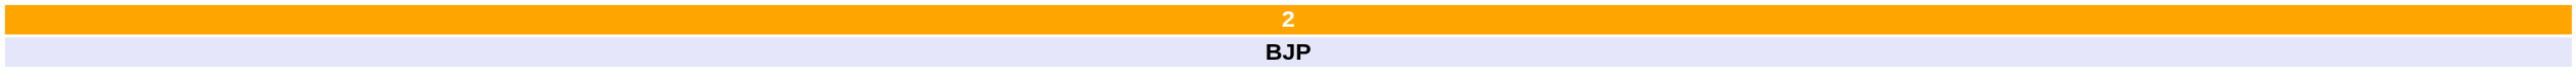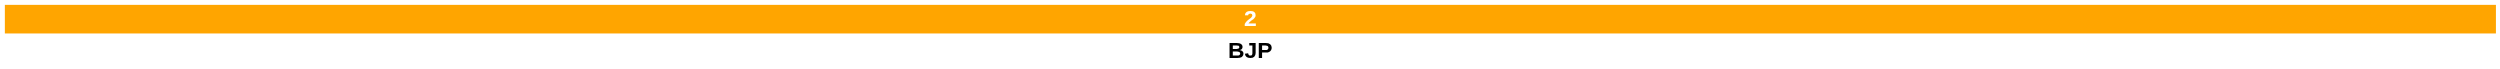row 2 | column 1: lavender background -> no background
